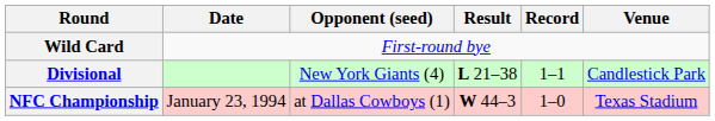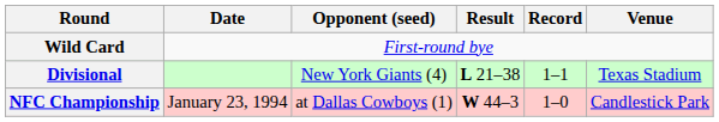Divisional | Venue: Candlestick Park -> Texas Stadium
NFC Championship | Venue: Texas Stadium -> Candlestick Park
